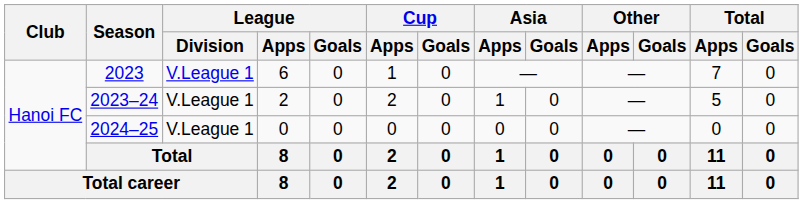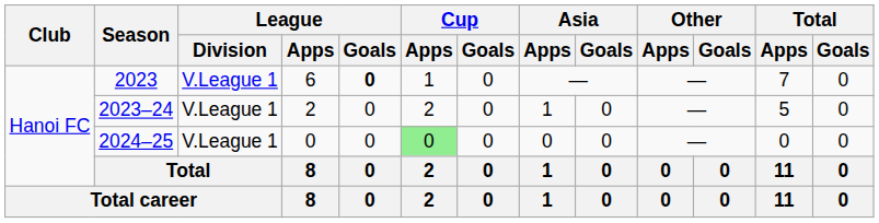2023 | League / Goals: normal -> bold
2024–25 | Cup / Apps: no background -> lightgreen background
